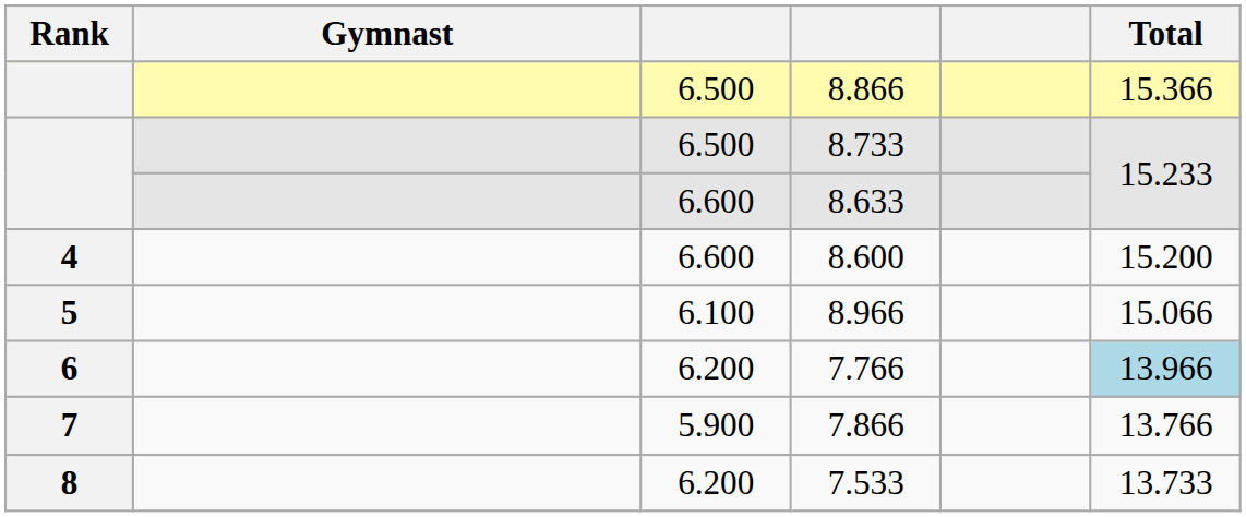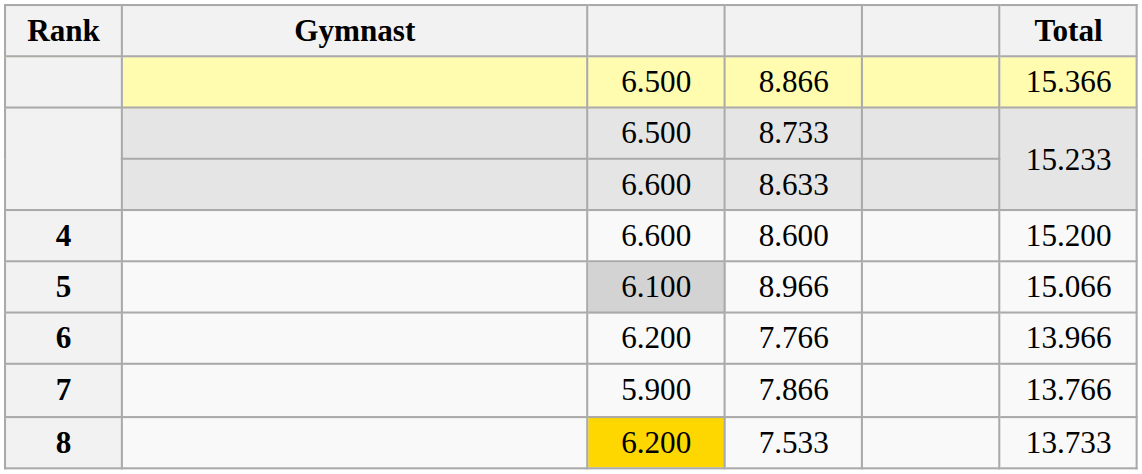8.966 | column 3: no background -> lightgrey background
7.766 | Total: lightblue background -> no background
7.533 | column 3: no background -> gold background
